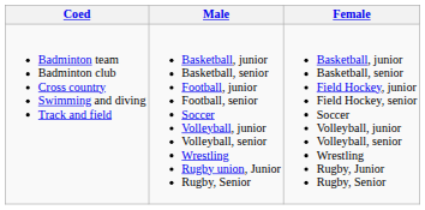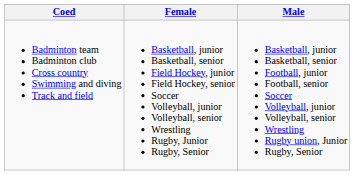columns swapped: Male <-> Female
